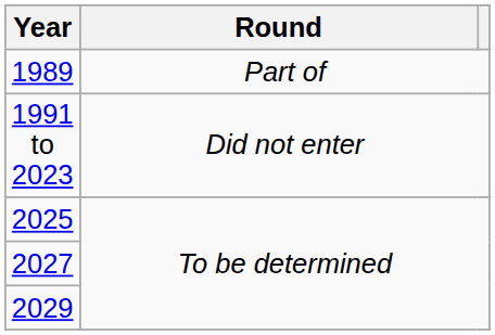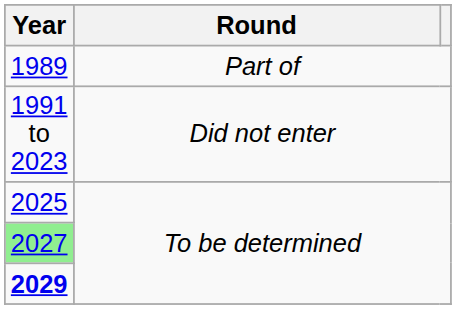2027 | Year: no background -> lightgreen background
2029 | Year: normal -> bold
